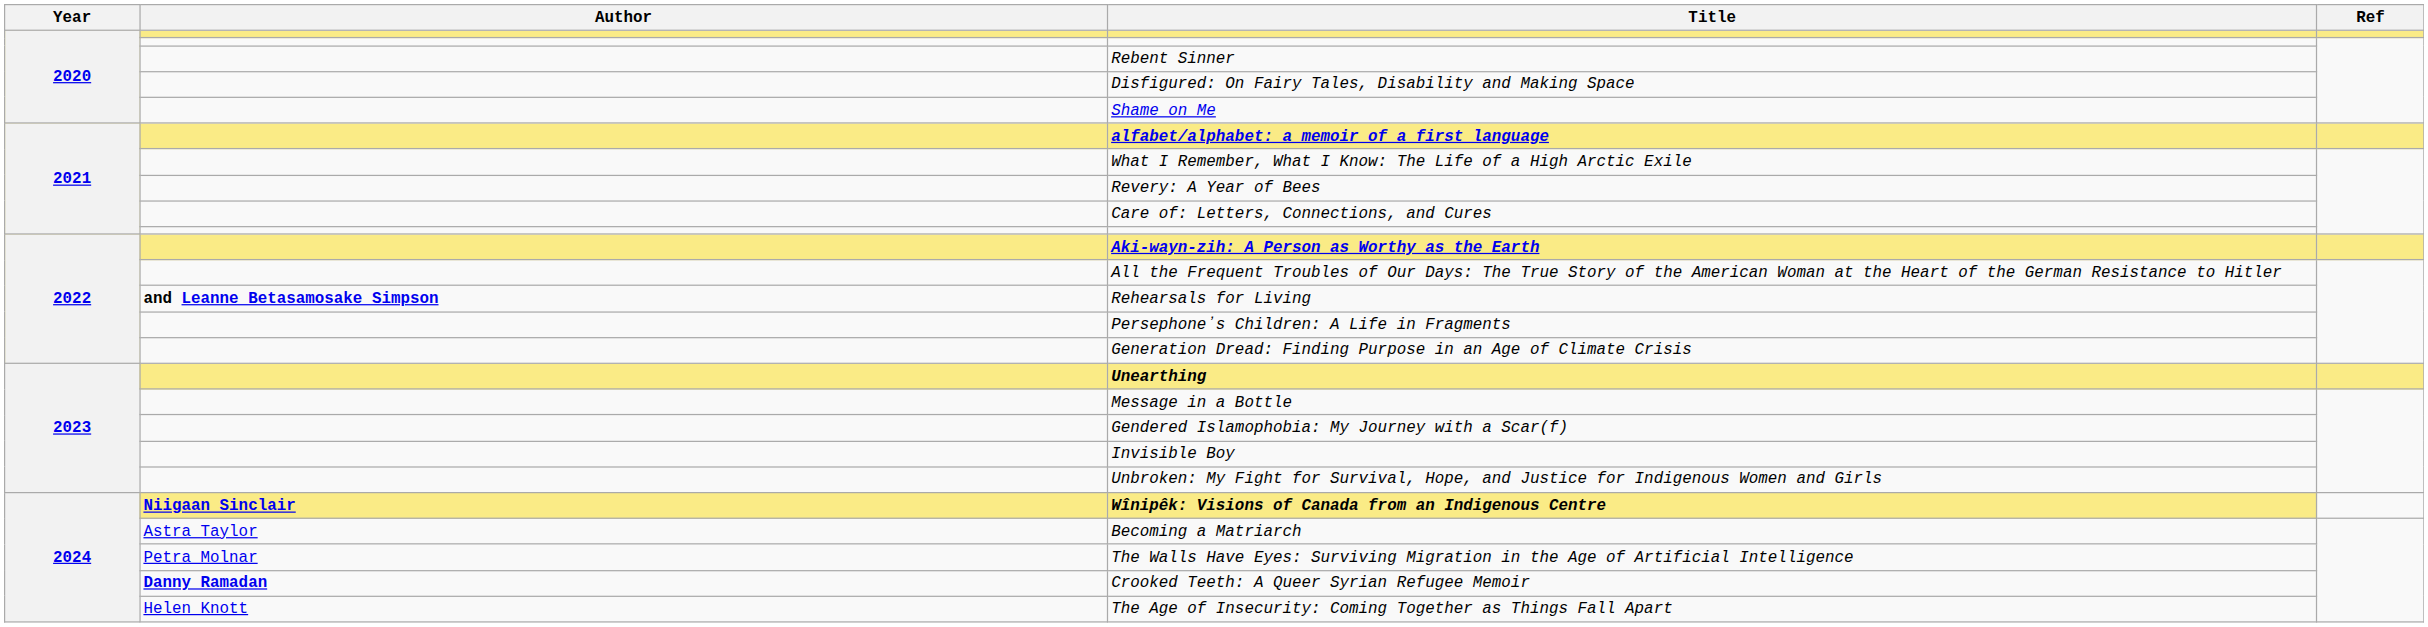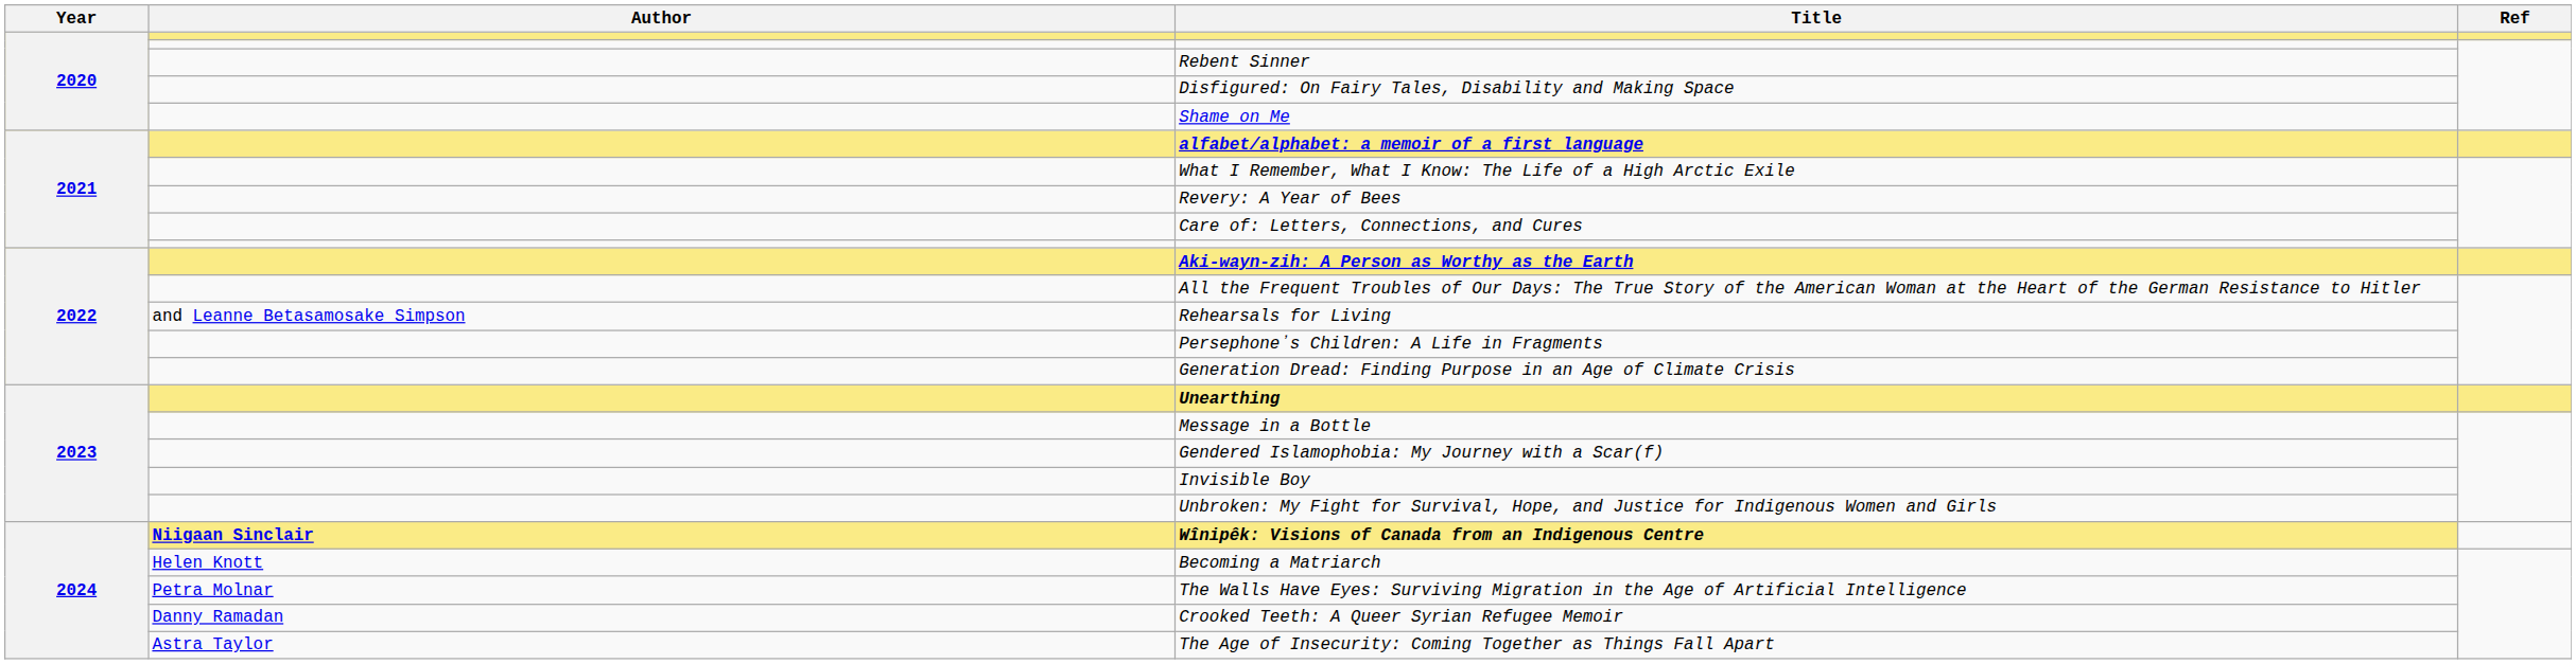Rehearsals for Living | Author: bold -> normal
Becoming a Matriarch | Author: Astra Taylor -> Helen Knott
Crooked Teeth: A Queer Syrian Refugee Memoir | Author: bold -> normal
The Age of Insecurity: Coming Together as Things Fall Apart | Author: Helen Knott -> Astra Taylor
